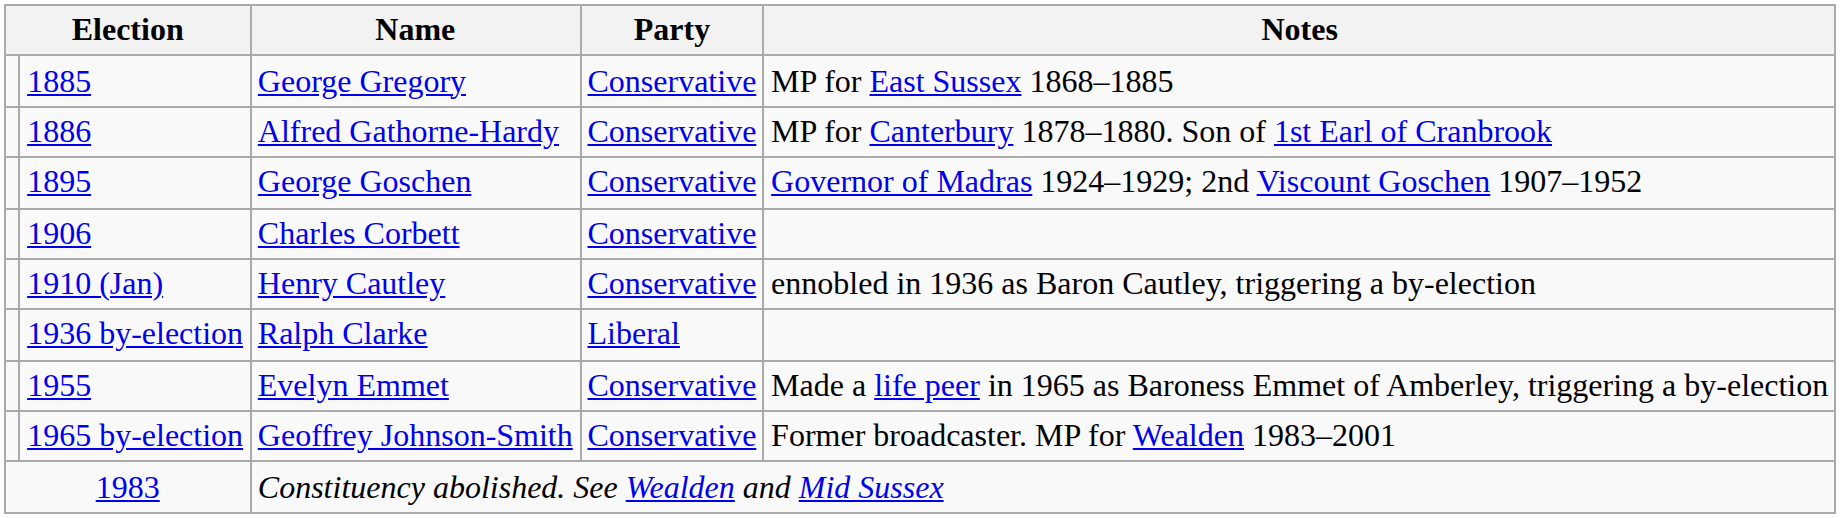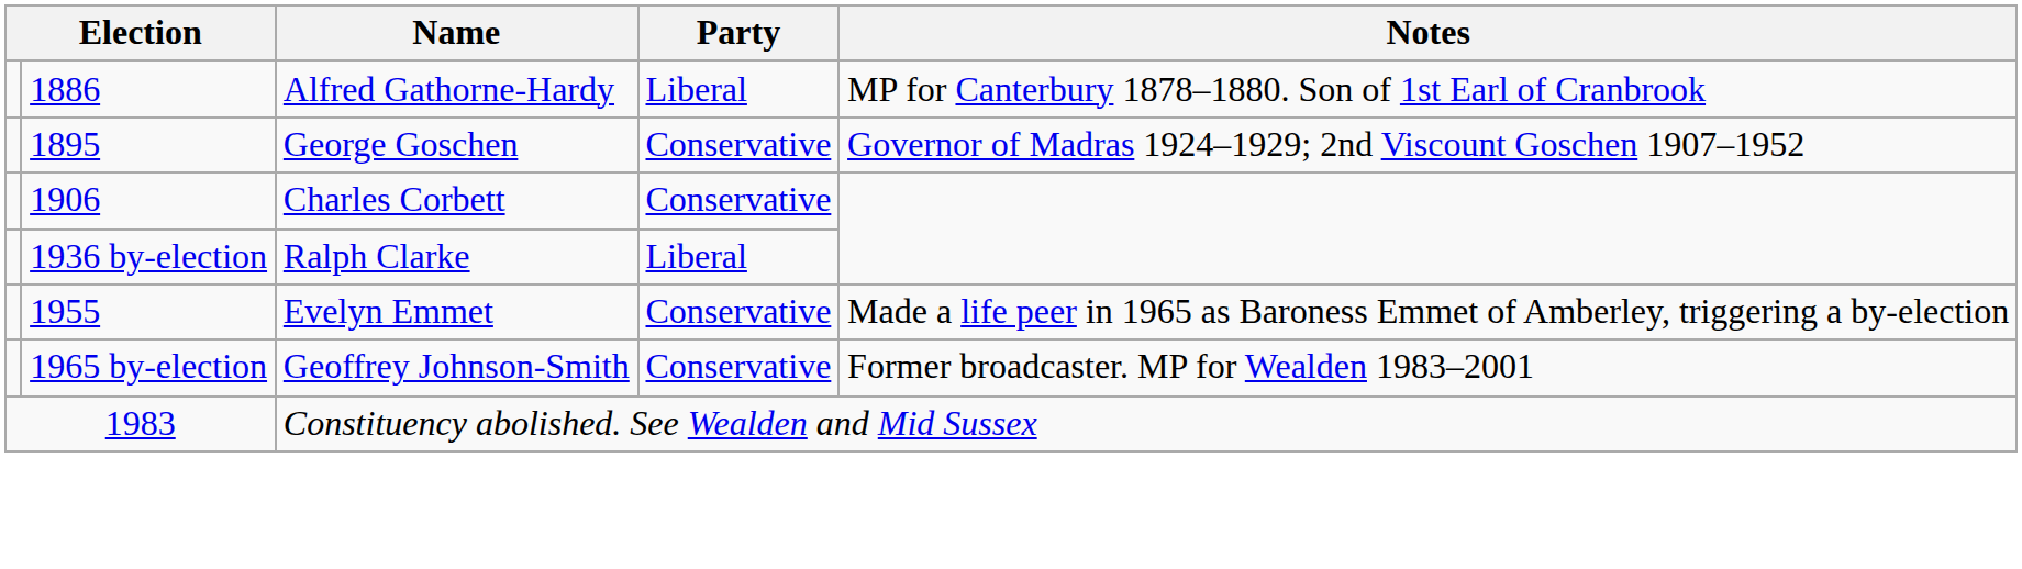- row: 1885 | George Gregory | Conservative | MP for East Sussex 1868–1885
Alfred Gathorne-Hardy | Party: Conservative -> Liberal
- row: 1910 (Jan) | Henry Cautley | Conservative | ennobled in 1936 as Baron Cautley, triggering a by-election
